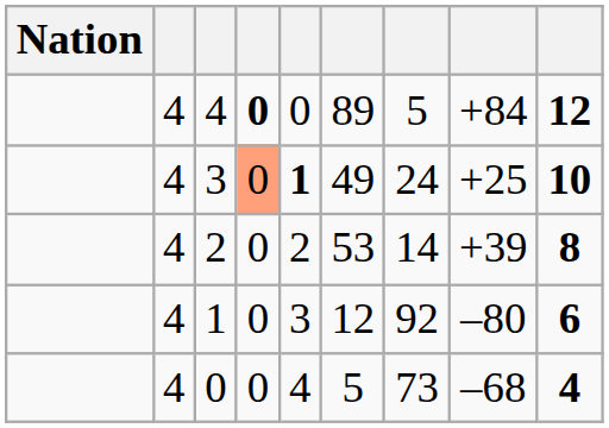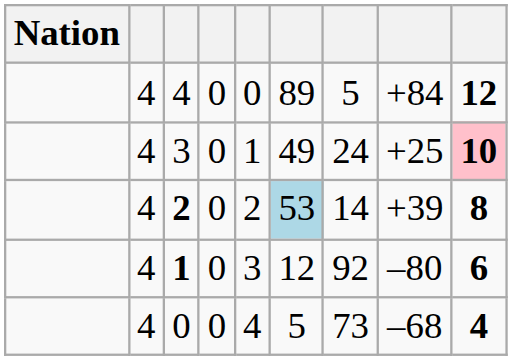row 2 | column 4: bold -> normal
row 3 | column 4: lightsalmon background -> no background
row 3 | column 5: bold -> normal
row 3 | column 9: no background -> pink background
row 4 | column 3: normal -> bold
row 4 | column 6: no background -> lightblue background
row 5 | column 3: normal -> bold
